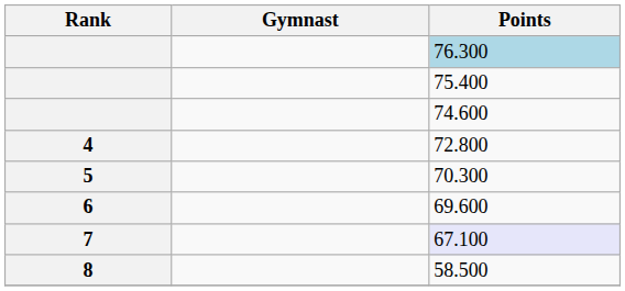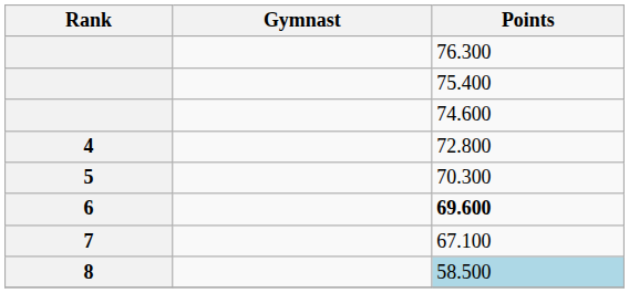76.300 | Points: lightblue background -> no background
69.600 | Points: normal -> bold
67.100 | Points: lavender background -> no background
58.500 | Points: no background -> lightblue background
